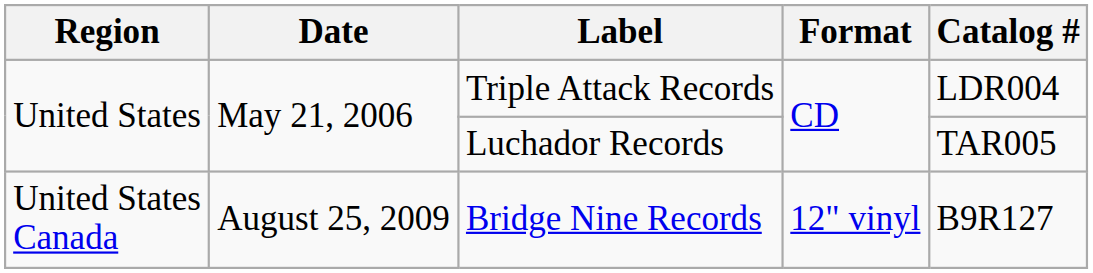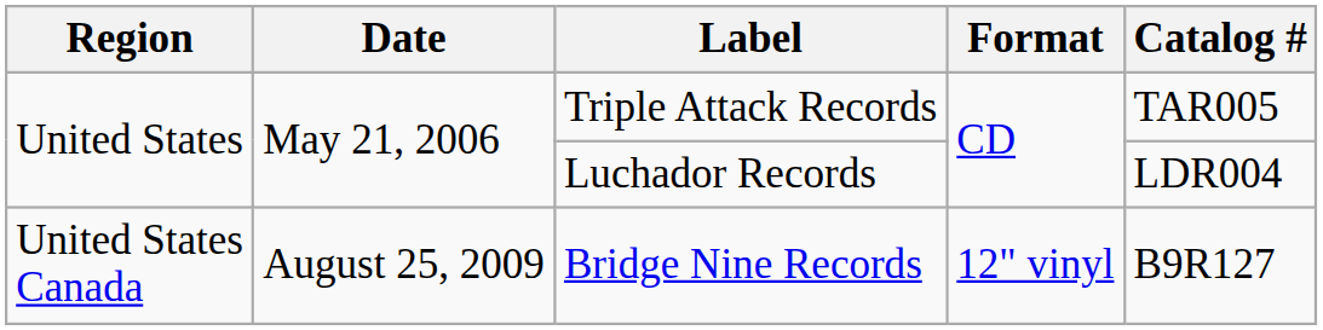Triple Attack Records | Catalog #: LDR004 -> TAR005
Luchador Records | Catalog #: TAR005 -> LDR004
